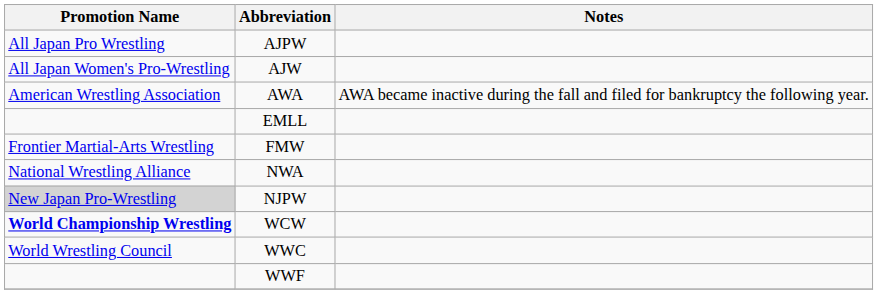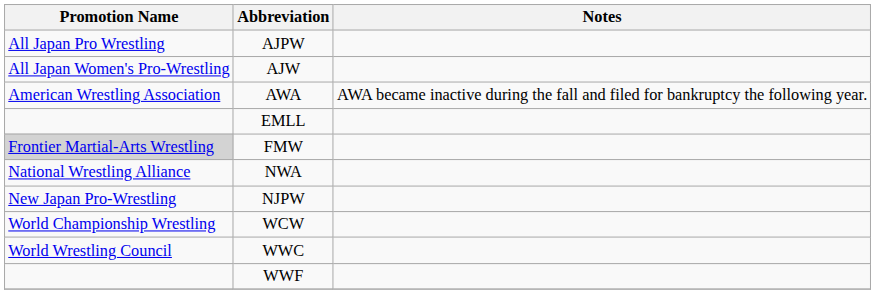FMW | Promotion Name: no background -> lightgrey background
NJPW | Promotion Name: lightgrey background -> no background
WCW | Promotion Name: bold -> normal
